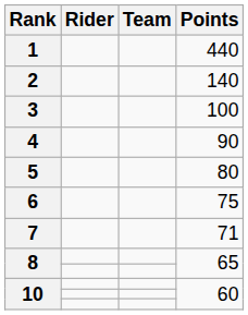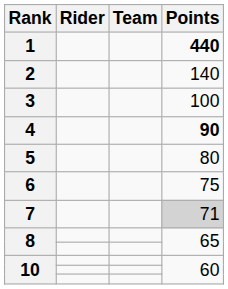1 | Points: normal -> bold
4 | Points: normal -> bold
7 | Points: no background -> lightgrey background
